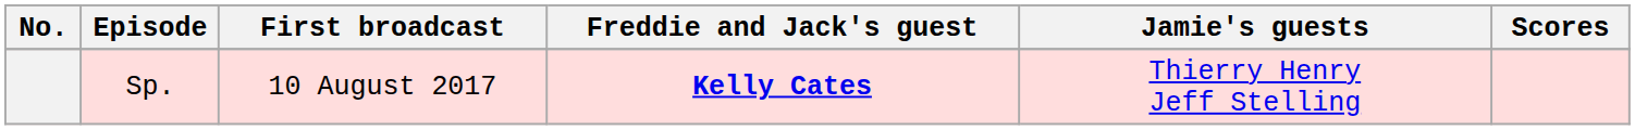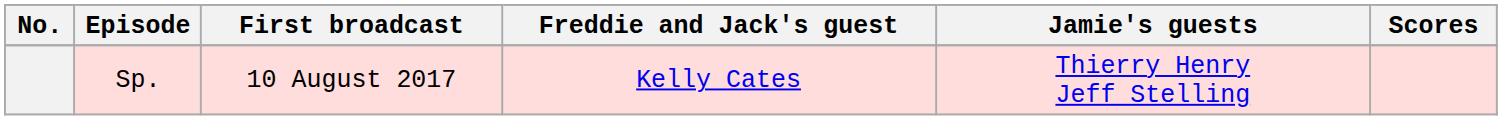Sp. | Freddie and Jack's guest: bold -> normal
